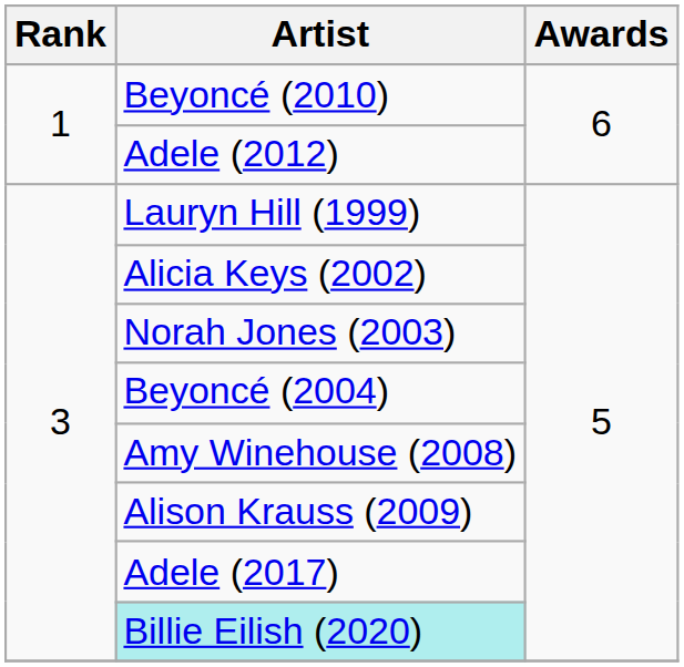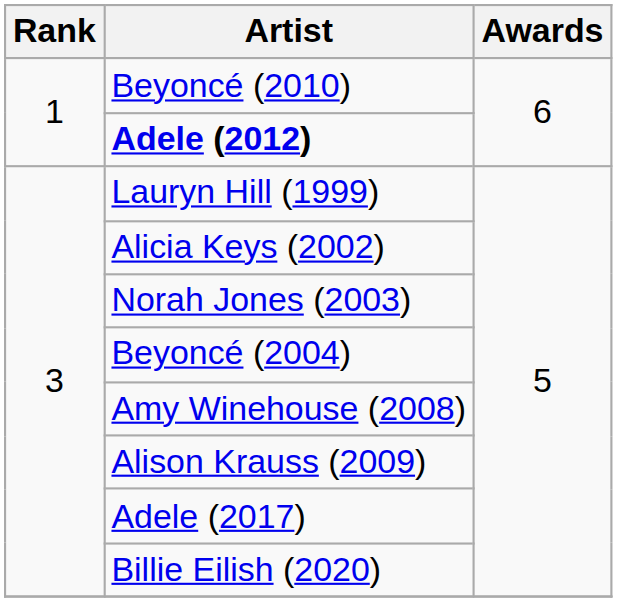Adele (2012) | Artist: normal -> bold
Billie Eilish (2020) | Artist: paleturquoise background -> no background
